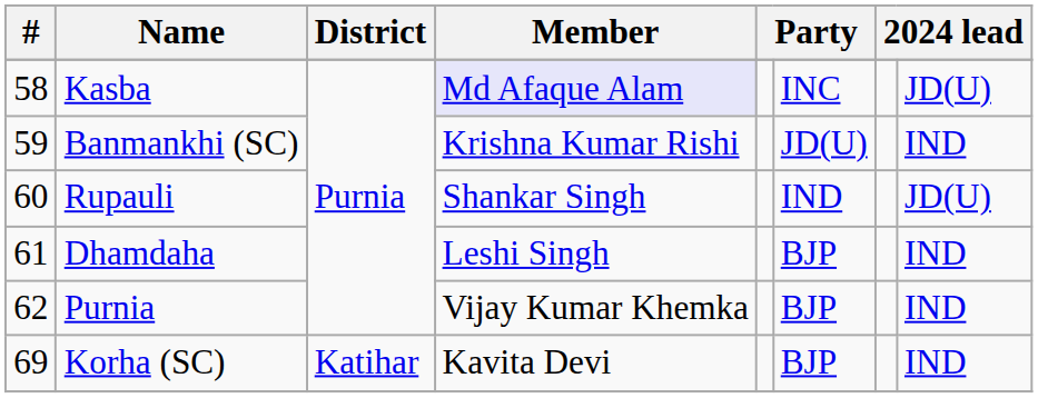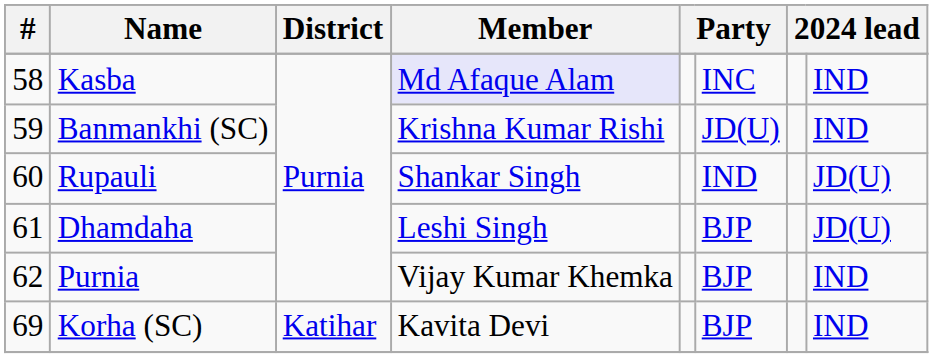Kasba | column 8: JD(U) -> IND
Dhamdaha | column 8: IND -> JD(U)
